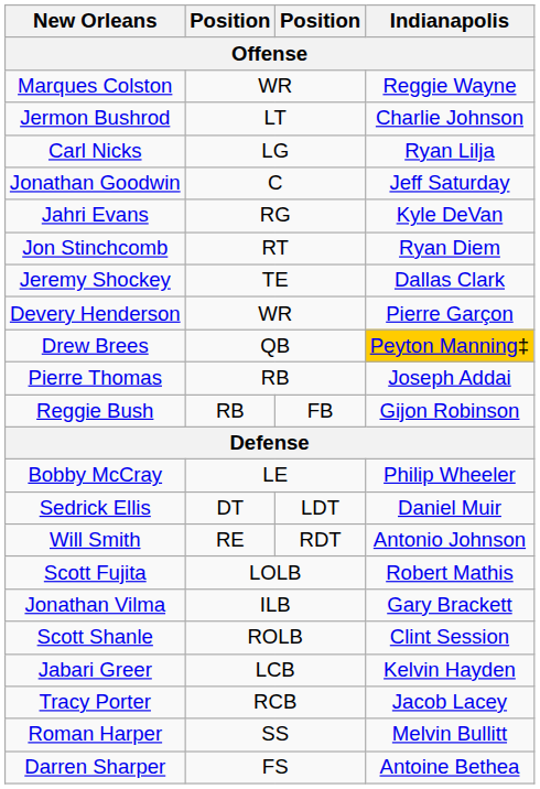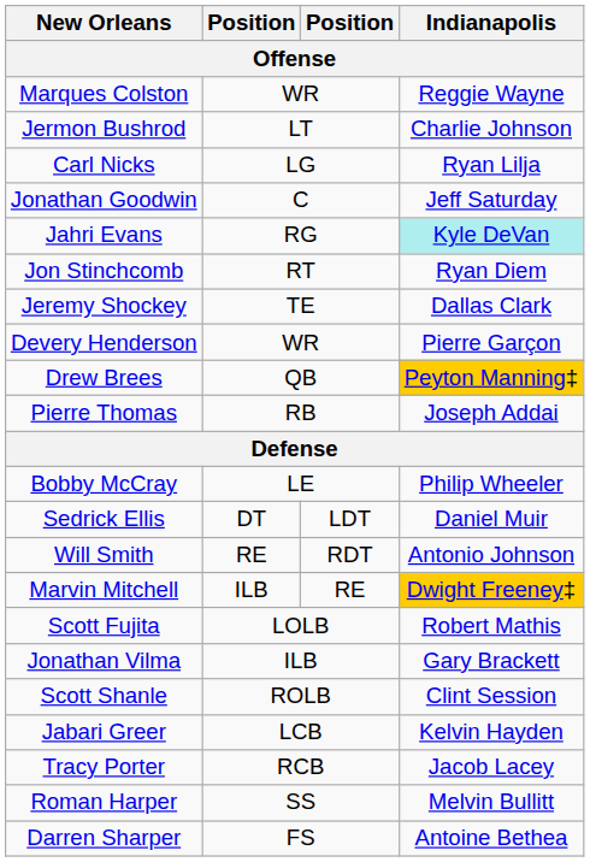Jahri Evans | Indianapolis: no background -> paleturquoise background
- row: Reggie Bush | RB | FB | Gijon Robinson
+ row: Marvin Mitchell | ILB | RE | Dwight Freeney‡
